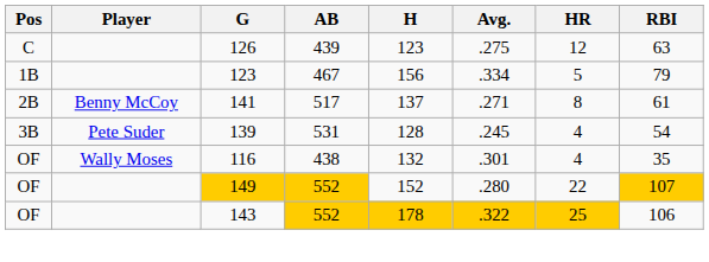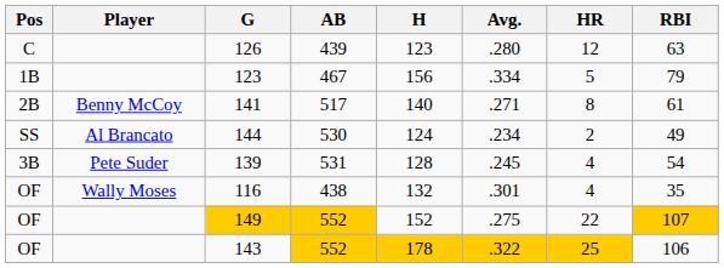126 | Avg.: .275 -> .280
141 | H: 137 -> 140
+ row: SS | Al Brancato | 144 | 530 | 124 | .234 | 2 | 49
149 | Avg.: .280 -> .275
